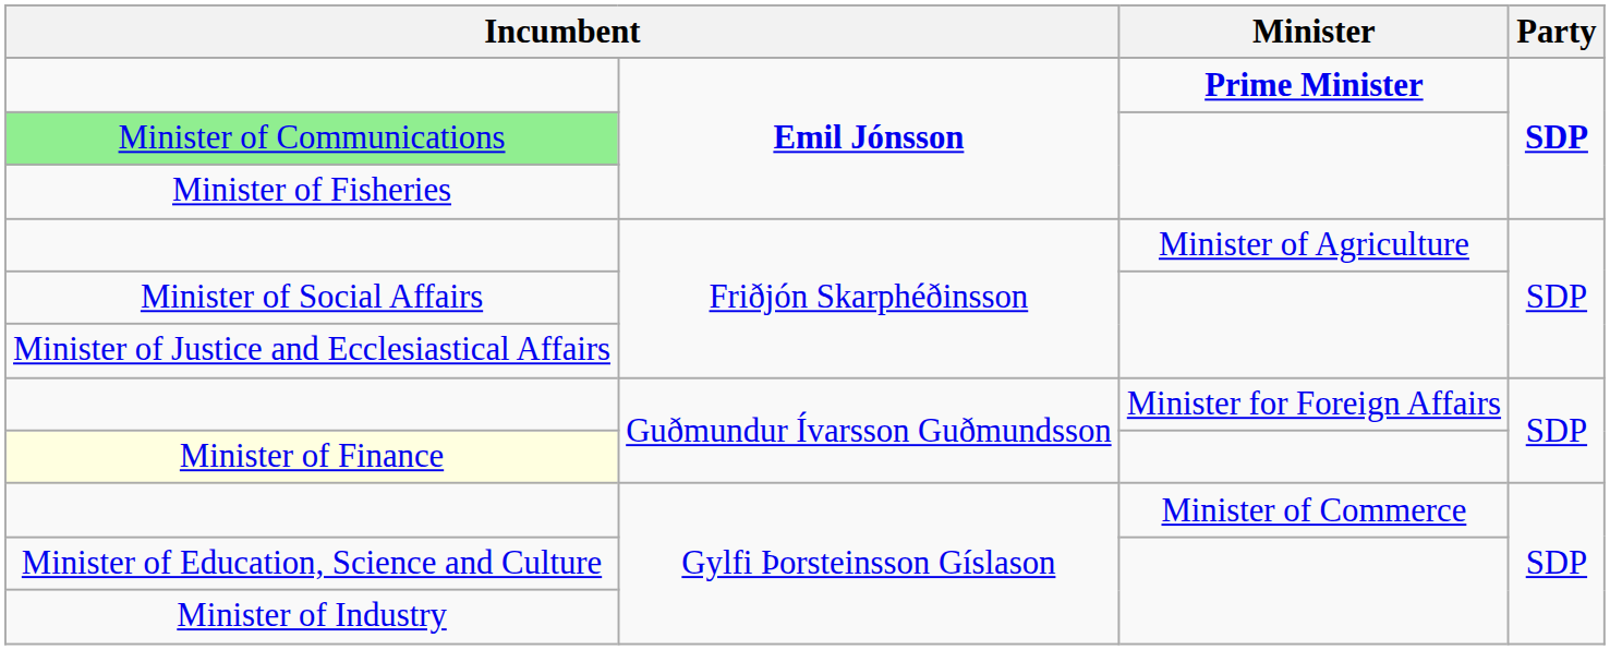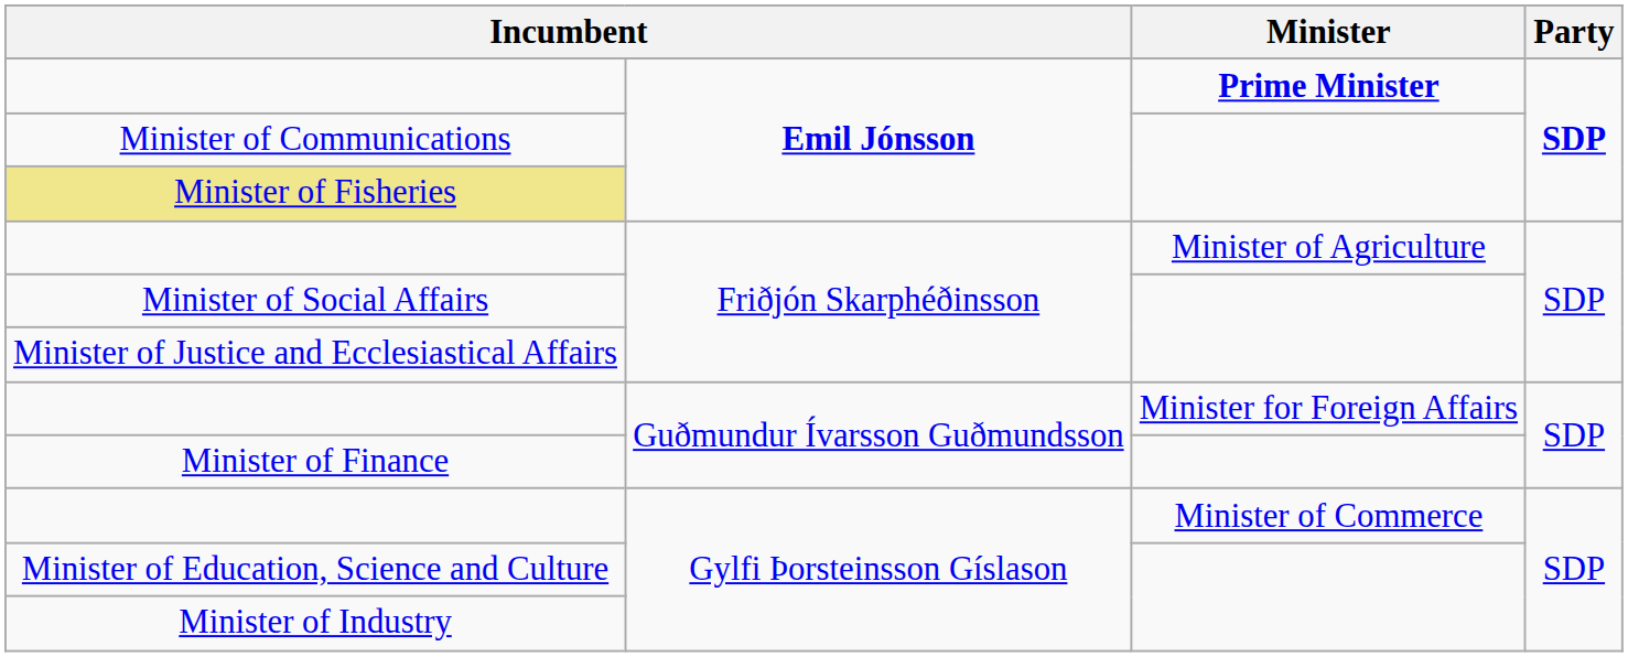Minister of Communications | column 1: lightgreen background -> no background
Minister of Fisheries | column 1: no background -> khaki background
Minister of Finance | column 1: lightyellow background -> no background
